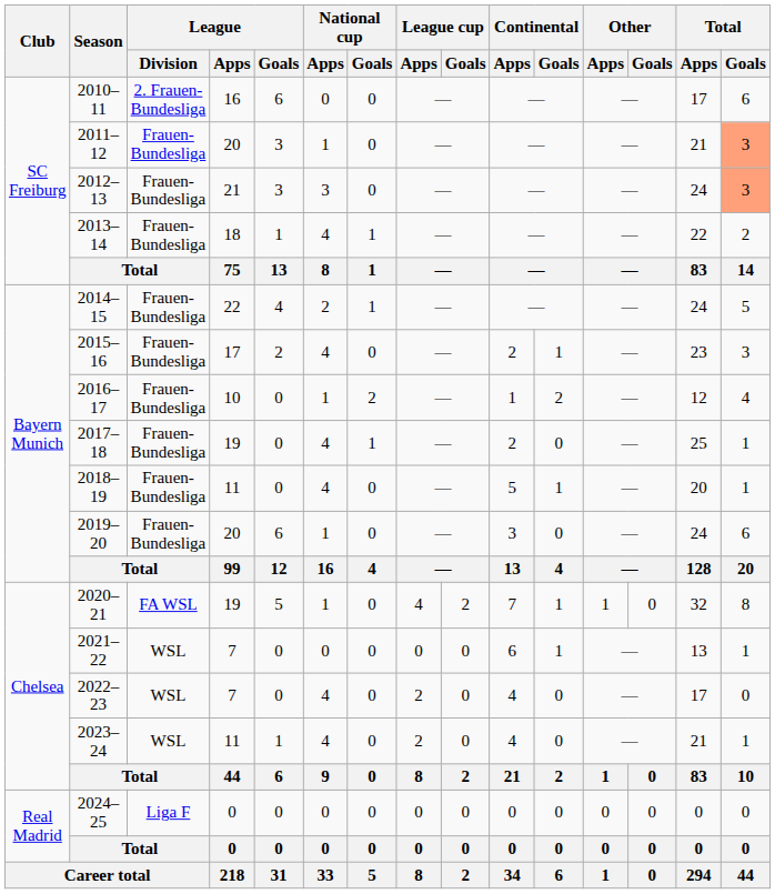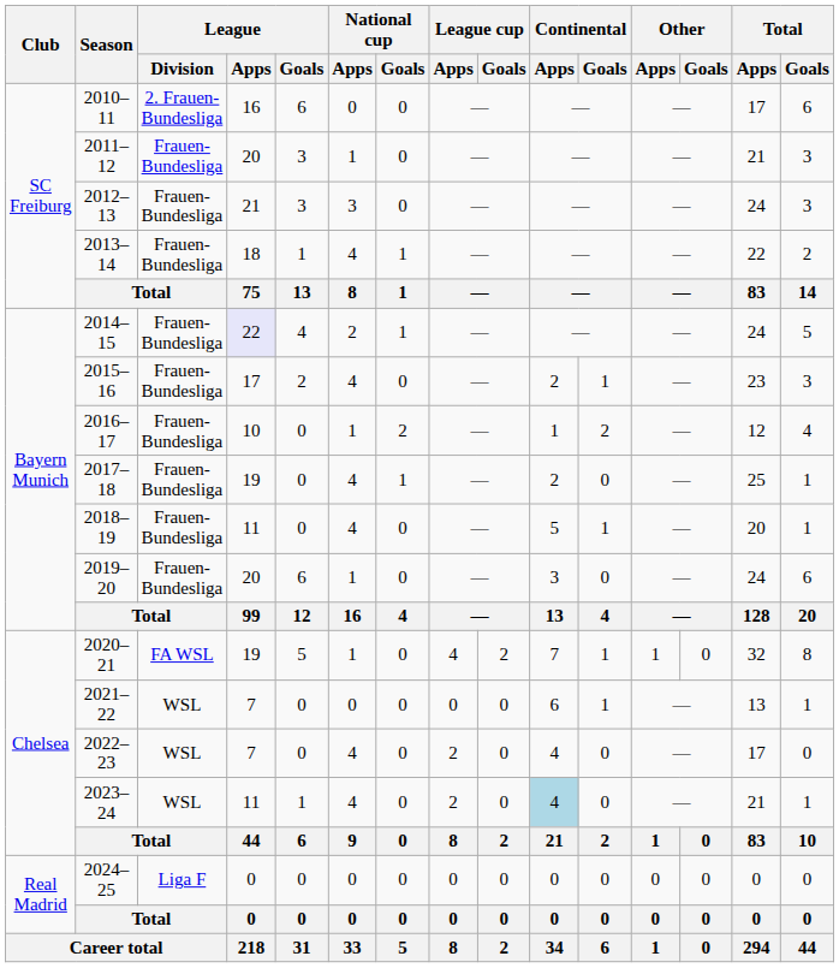2011–12 | Total / Goals: lightsalmon background -> no background
2012–13 | Total / Goals: lightsalmon background -> no background
2014–15 | League / Apps: no background -> lavender background
2023–24 | Continental / Apps: no background -> lightblue background
